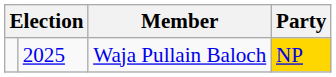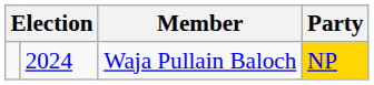Waja Pullain Baloch | column 2: 2025 -> 2024
